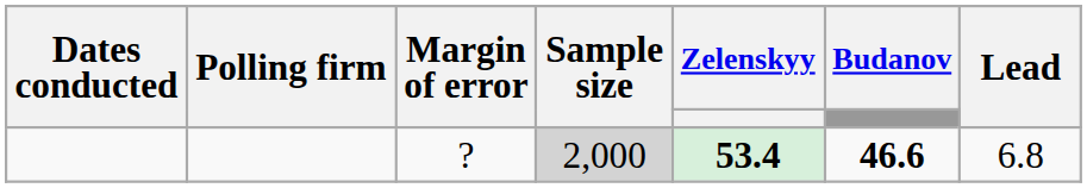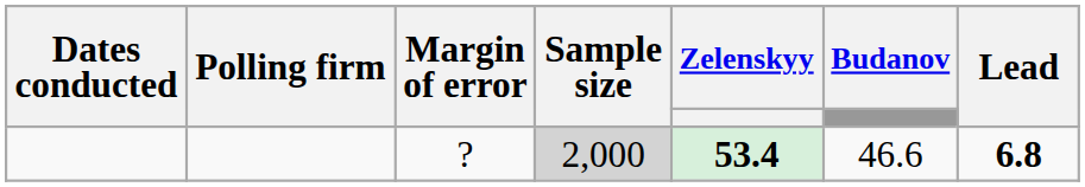row 3 | Budanov: bold -> normal
row 3 | Lead: normal -> bold
